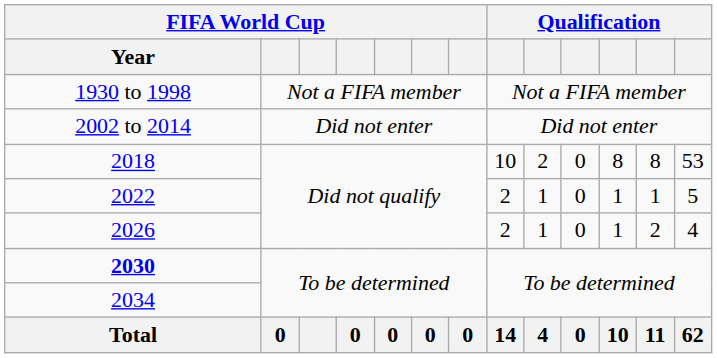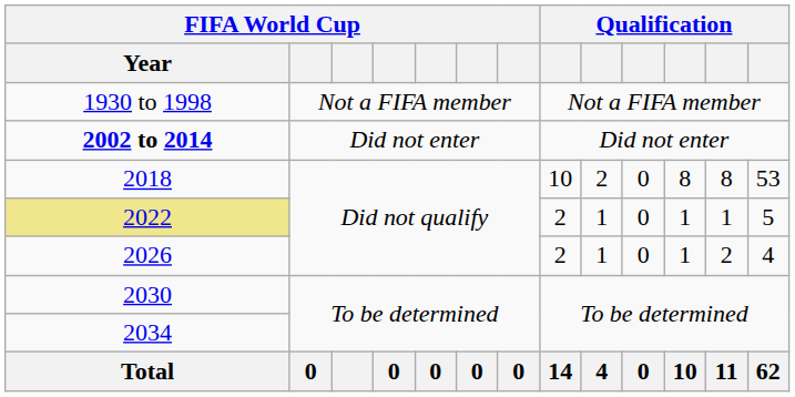2002 to 2014 | FIFA World Cup / Year: normal -> bold
2022 | FIFA World Cup / Year: no background -> khaki background
2030 | FIFA World Cup / Year: bold -> normal
